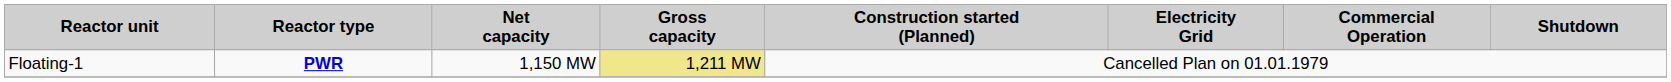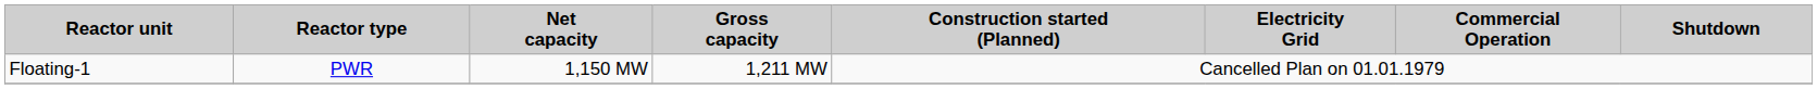Floating-1 | Reactor type: bold -> normal
Floating-1 | Gross capacity: khaki background -> no background
